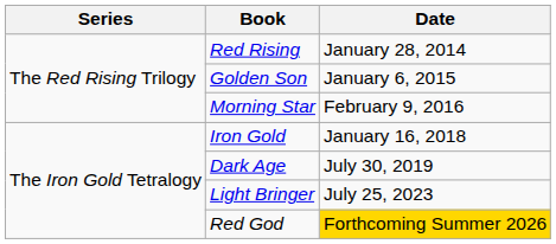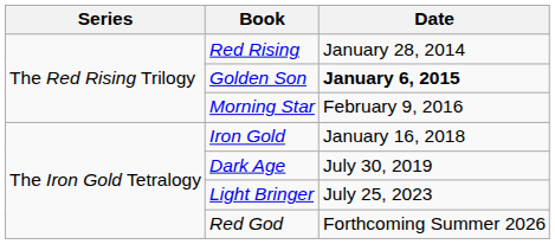Golden Son | Date: normal -> bold
Red God | Date: gold background -> no background
